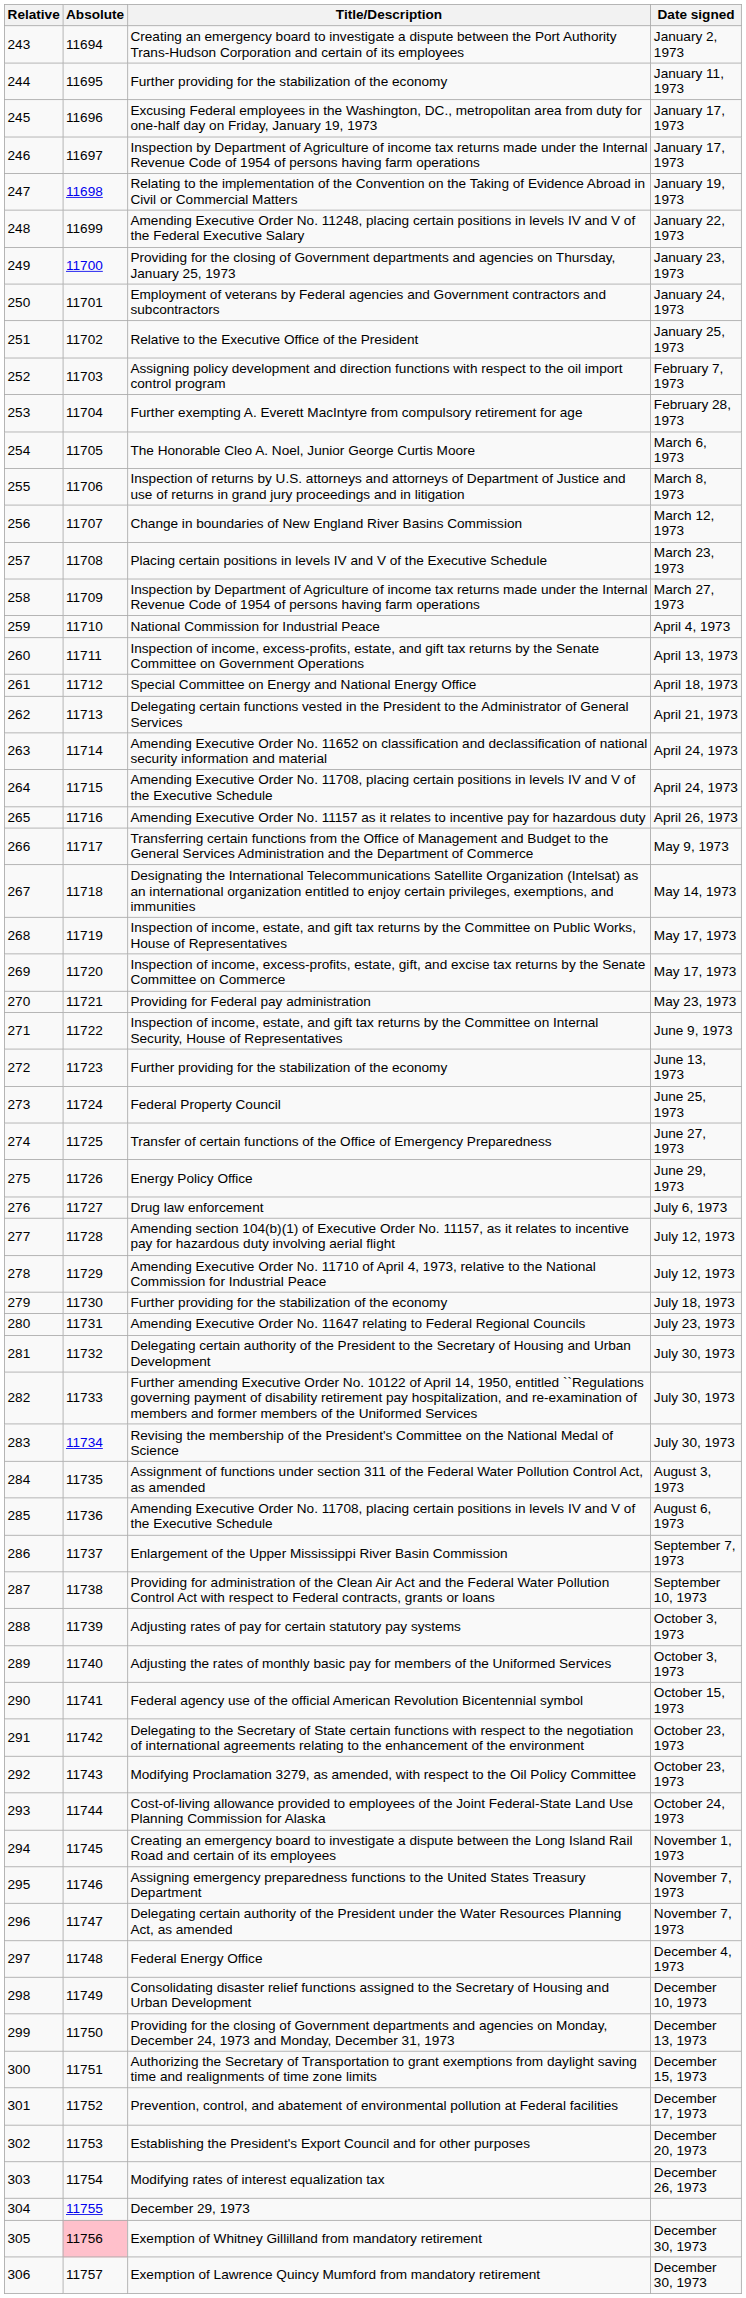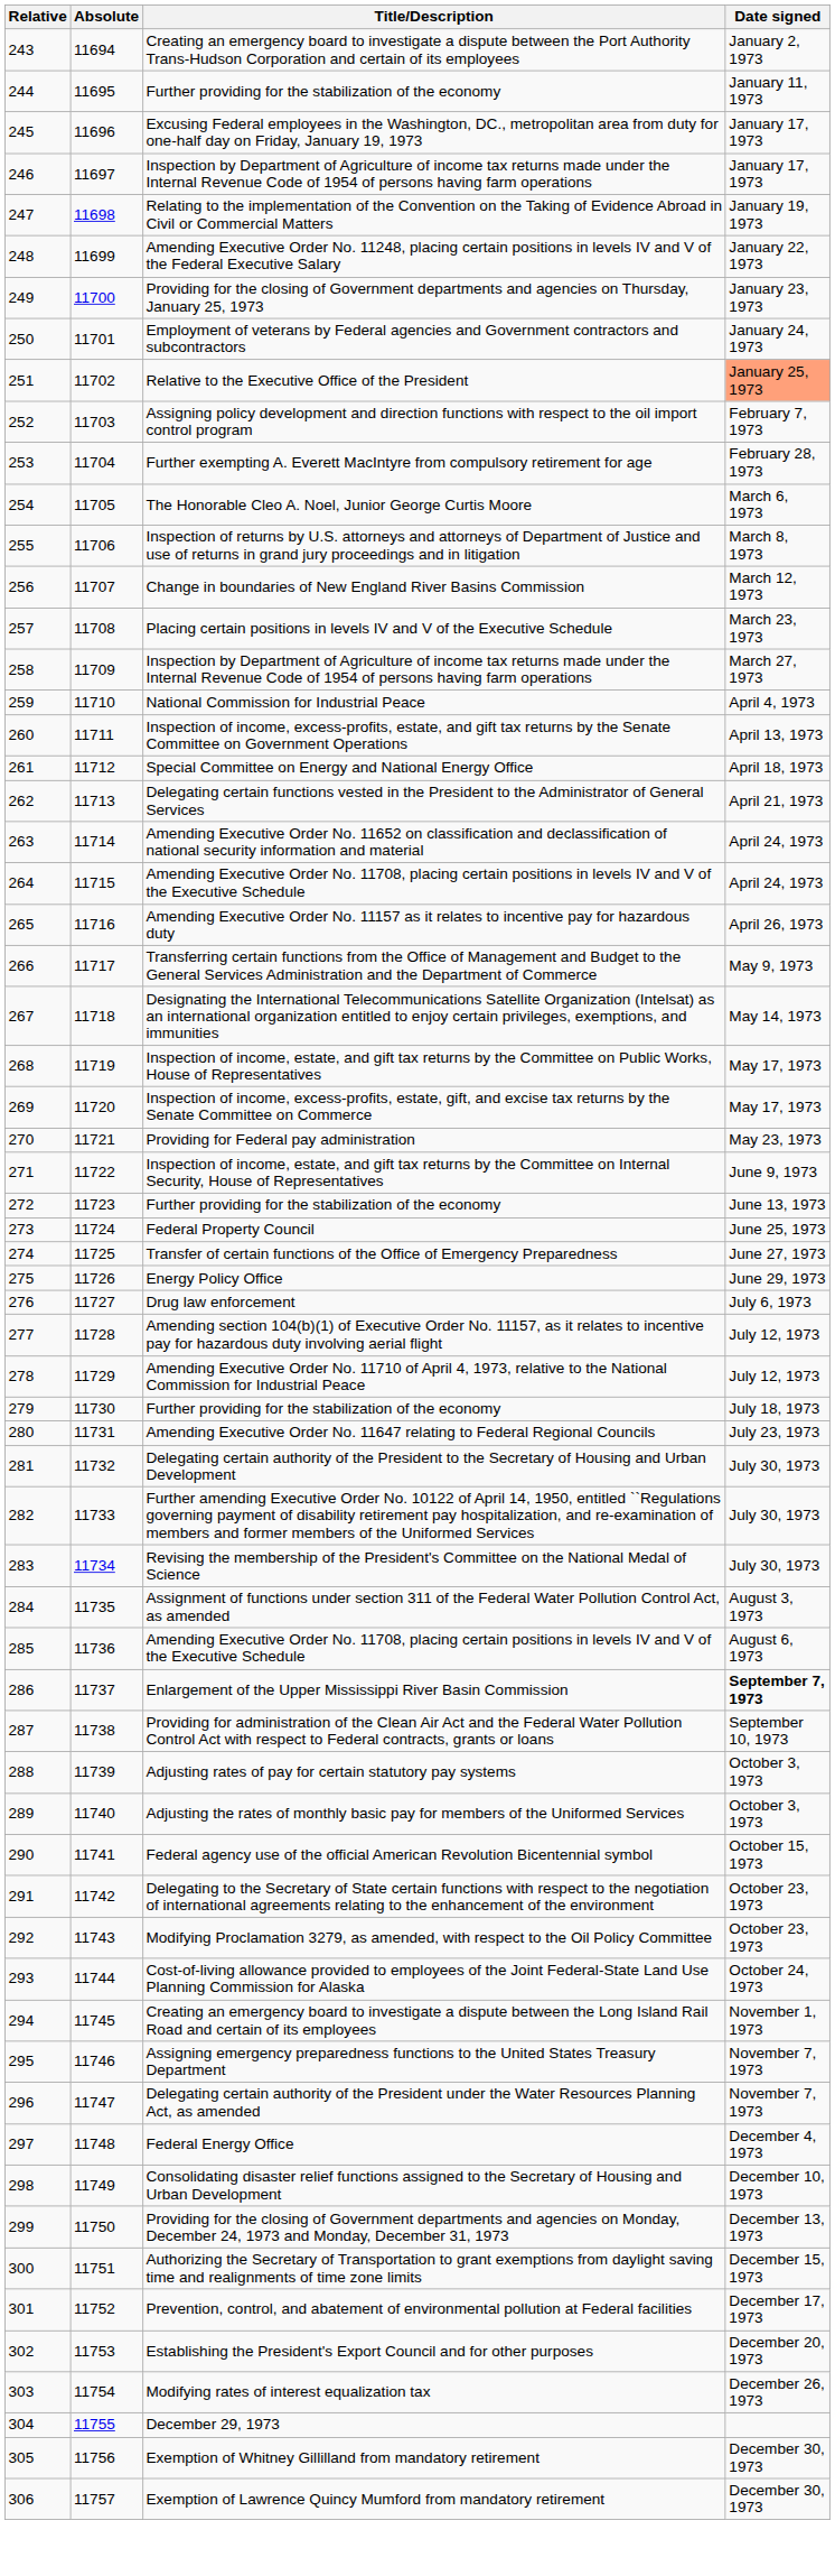Relative to the Executive Office of the President | Date signed: no background -> lightsalmon background
Enlargement of the Upper Mississippi River Basin Commission | Date signed: normal -> bold
Exemption of Whitney Gillilland from mandatory retirement | Absolute: pink background -> no background
